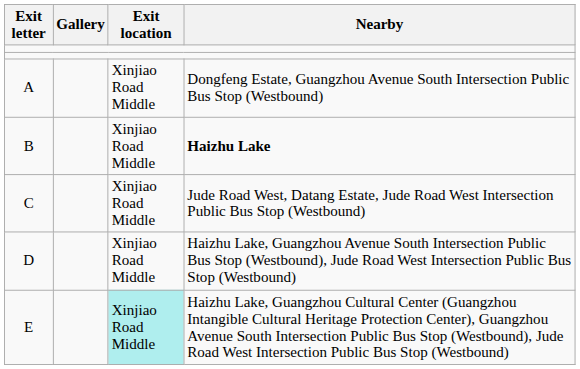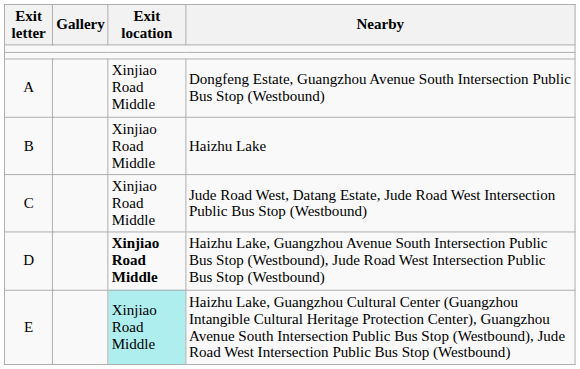B | Nearby: bold -> normal
D | Exit location: normal -> bold
